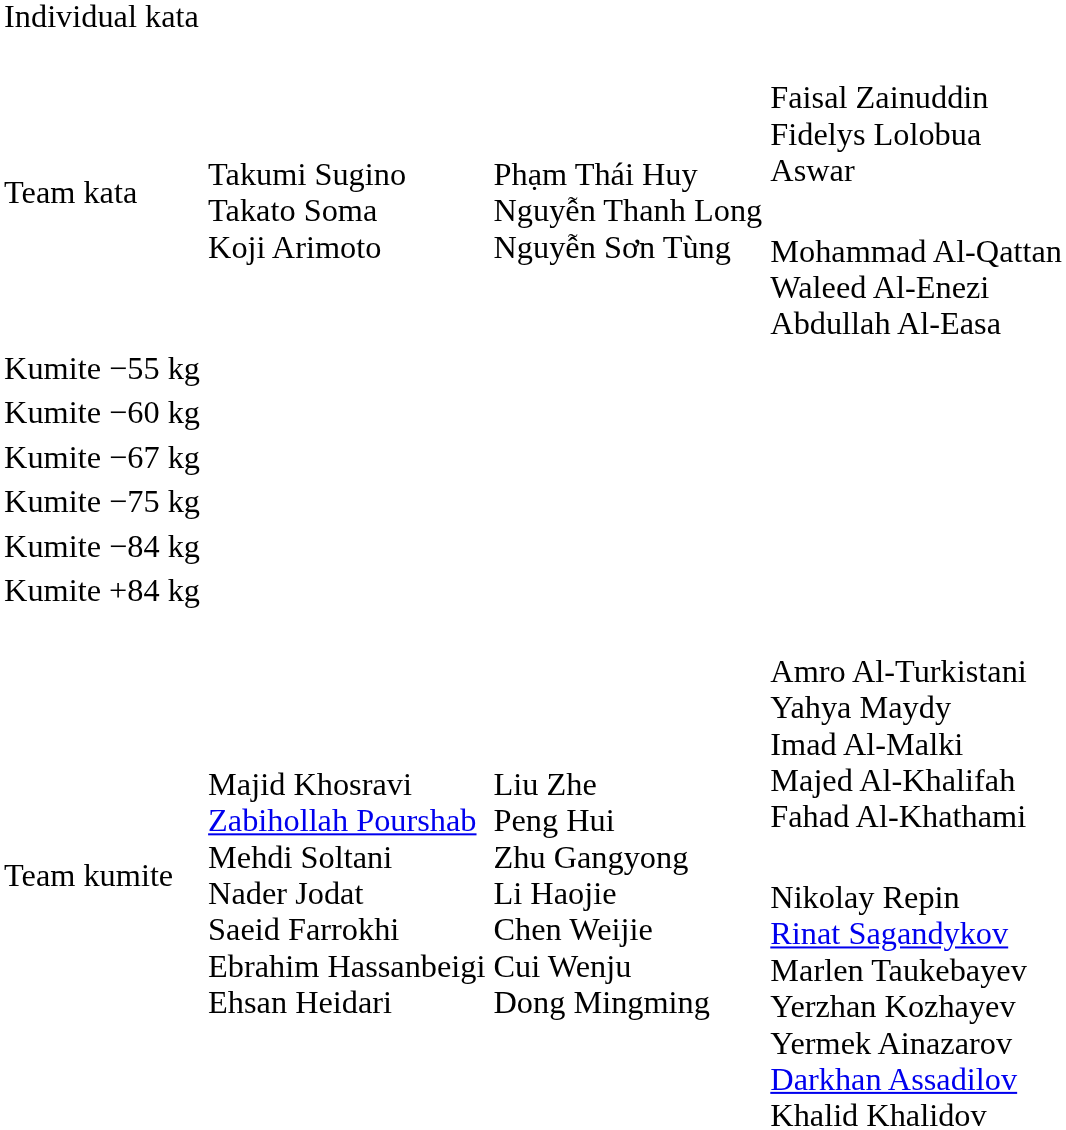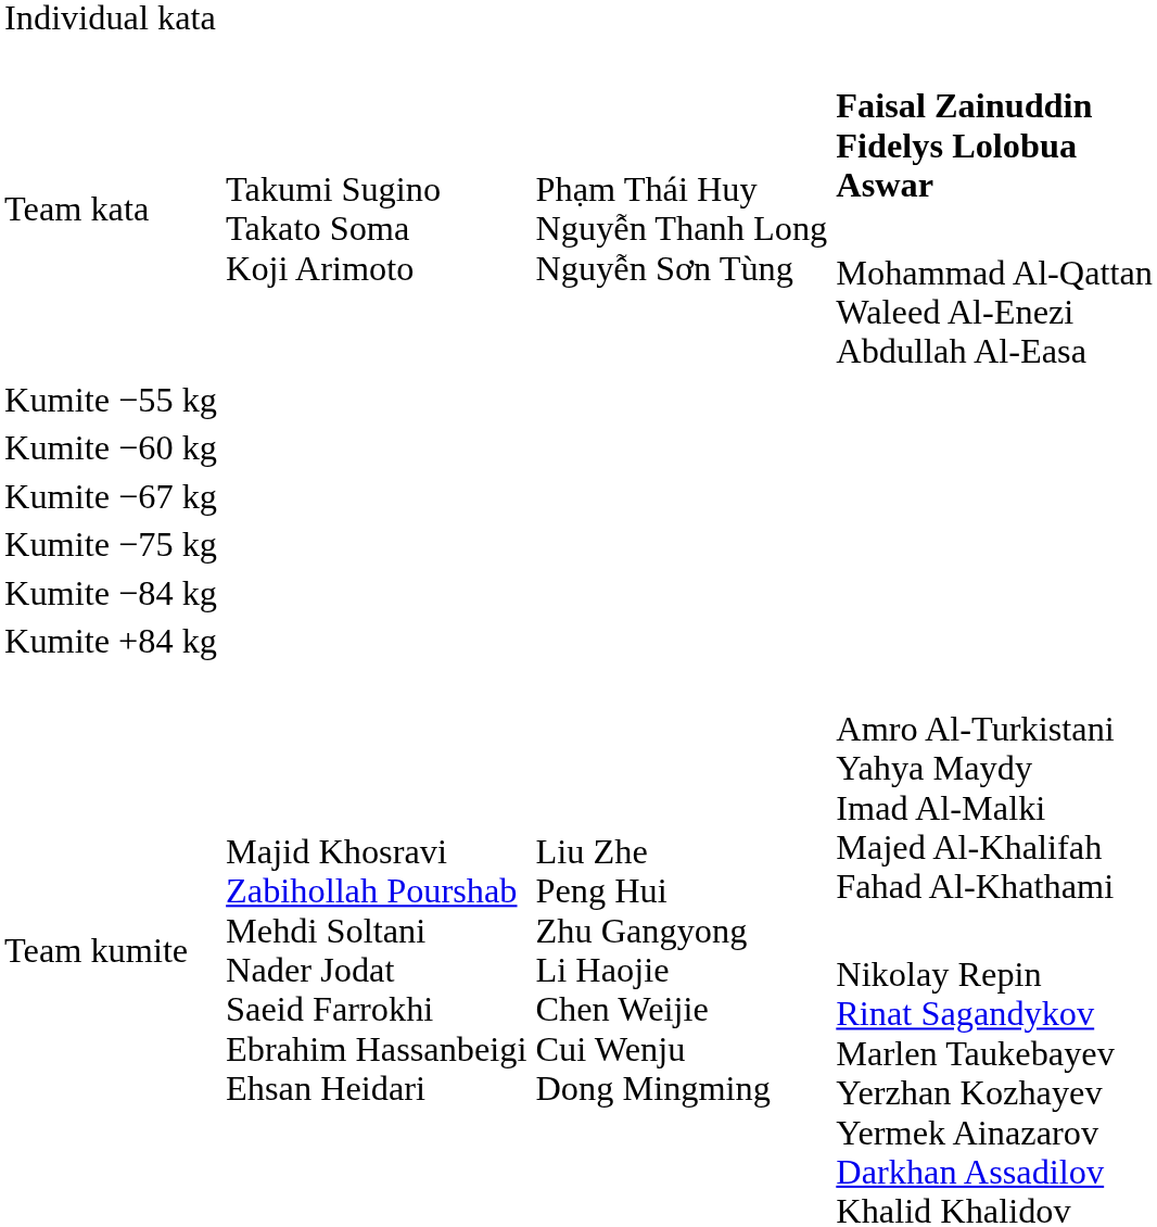Team kata / Faisal Zainuddin Fidelys Lolobua Aswar | column 4: normal -> bold
